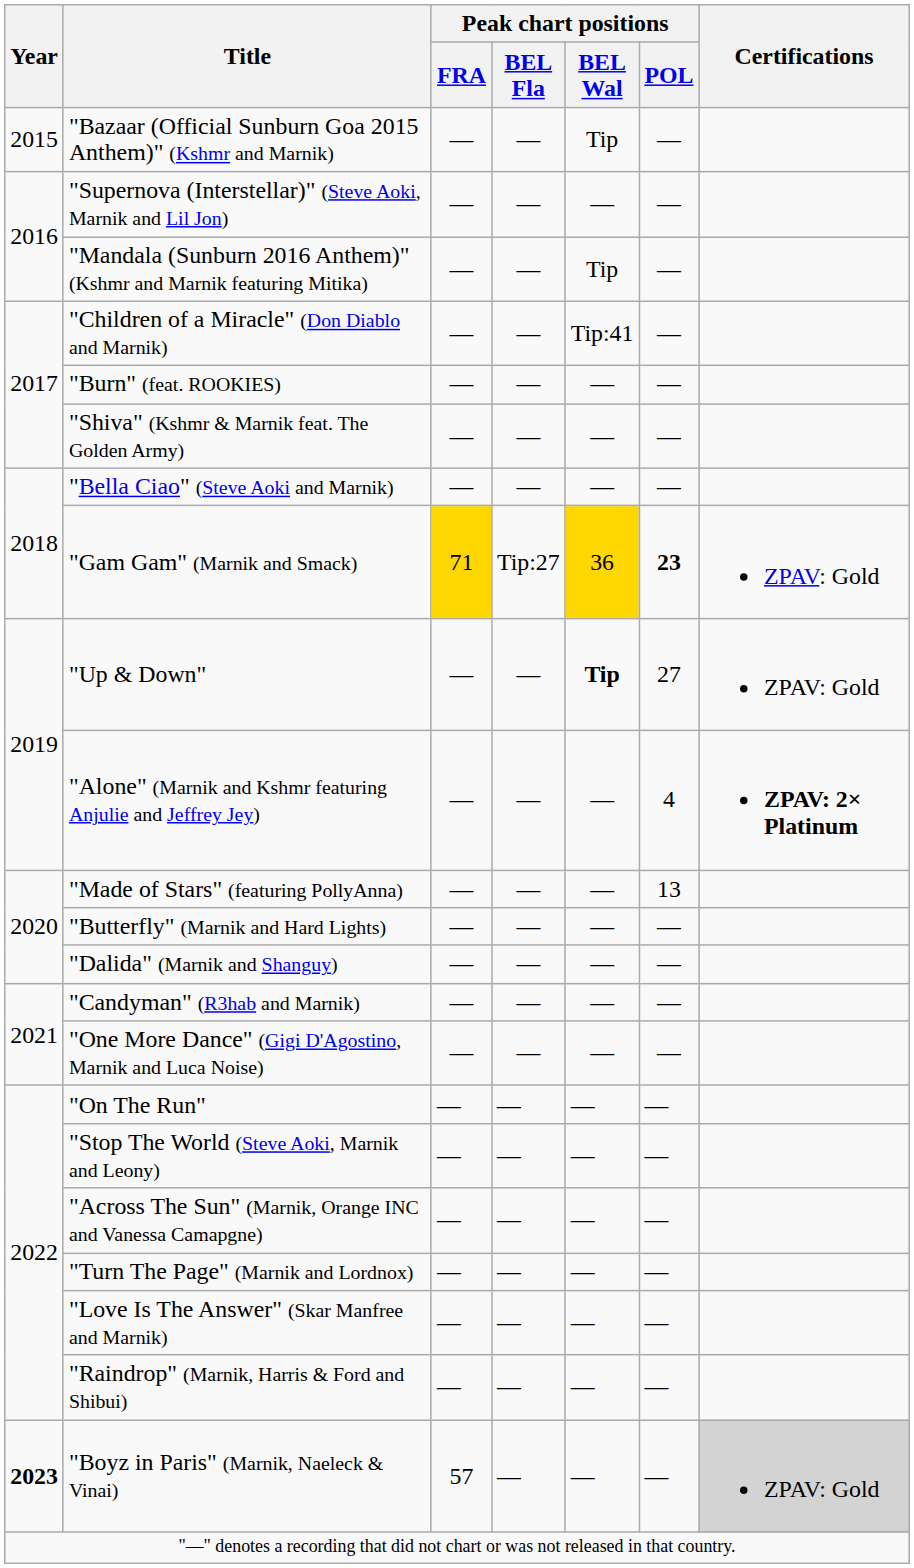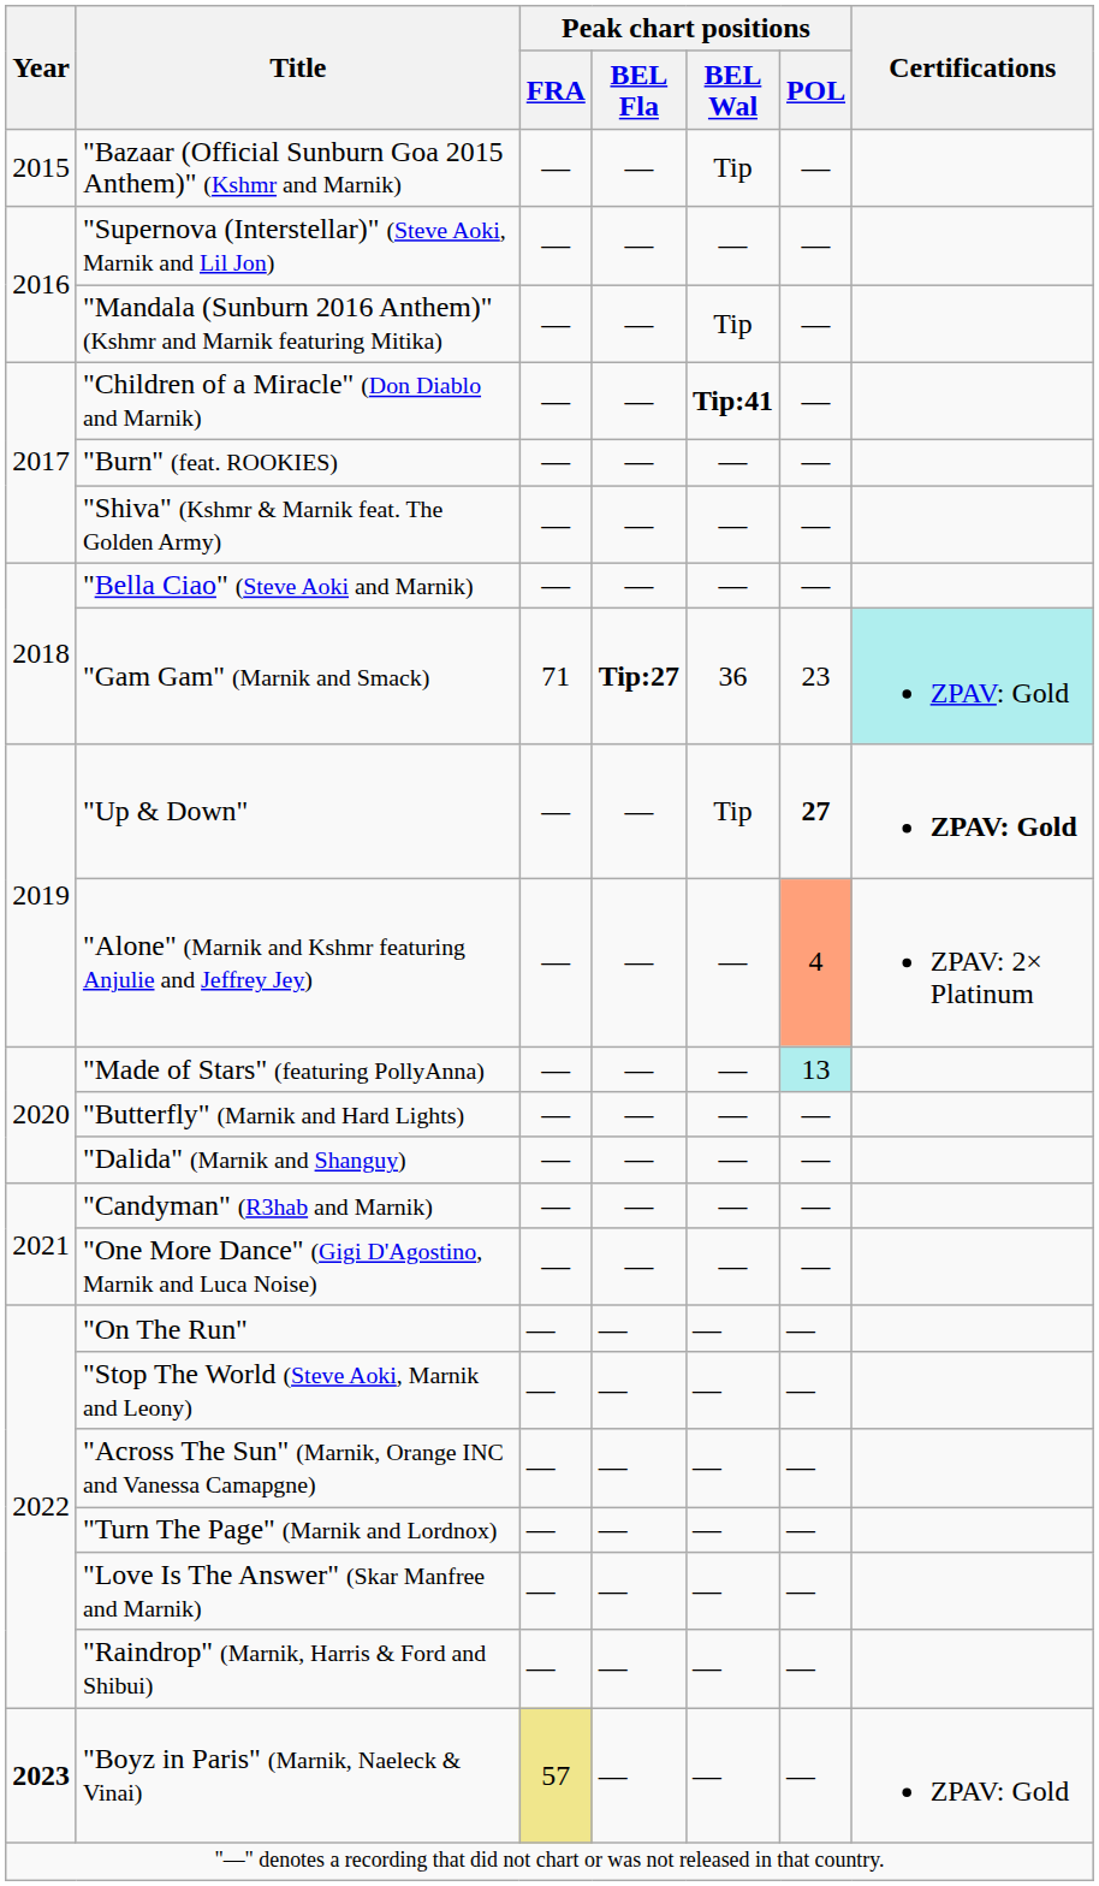"Children of a Miracle" (Don Diablo and Marnik) | Peak chart positions / BEL Wal: normal -> bold
"Gam Gam" (Marnik and Smack) | Peak chart positions / FRA: gold background -> no background
"Gam Gam" (Marnik and Smack) | Peak chart positions / BEL Fla: normal -> bold
"Gam Gam" (Marnik and Smack) | Peak chart positions / BEL Wal: gold background -> no background
"Gam Gam" (Marnik and Smack) | Peak chart positions / POL: bold -> normal
"Gam Gam" (Marnik and Smack) | Certifications: no background -> paleturquoise background
"Up & Down" | Peak chart positions / BEL Wal: bold -> normal
"Up & Down" | Peak chart positions / POL: normal -> bold
"Up & Down" | Certifications: normal -> bold
"Alone" (Marnik and Kshmr featuring Anjulie and Jeffrey Jey) | Peak chart positions / POL: no background -> lightsalmon background
"Alone" (Marnik and Kshmr featuring Anjulie and Jeffrey Jey) | Certifications: bold -> normal
"Made of Stars" (featuring PollyAnna) | Peak chart positions / POL: no background -> paleturquoise background
"Boyz in Paris" (Marnik, Naeleck & Vinai) | Peak chart positions / FRA: no background -> khaki background
"Boyz in Paris" (Marnik, Naeleck & Vinai) | Certifications: lightgrey background -> no background
